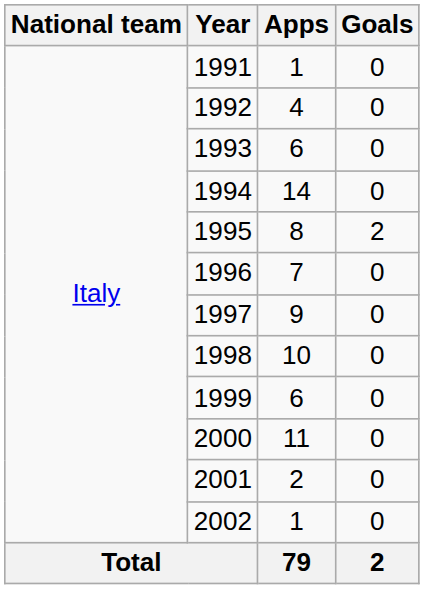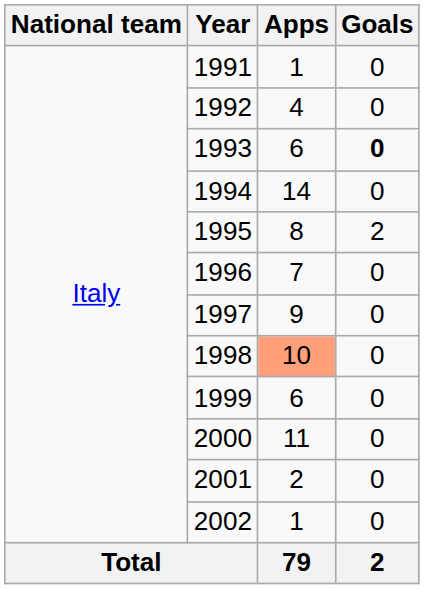1993 | Goals: normal -> bold
1998 | Apps: no background -> lightsalmon background
